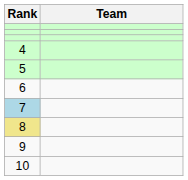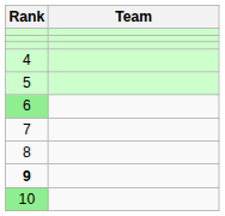row 7 | Rank: no background -> lightgreen background
row 8 | Rank: lightblue background -> no background
row 9 | Rank: khaki background -> no background
row 10 | Rank: normal -> bold
row 11 | Rank: no background -> lightgreen background
